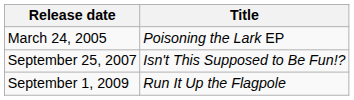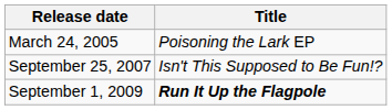September 1, 2009 | Title: normal -> bold
